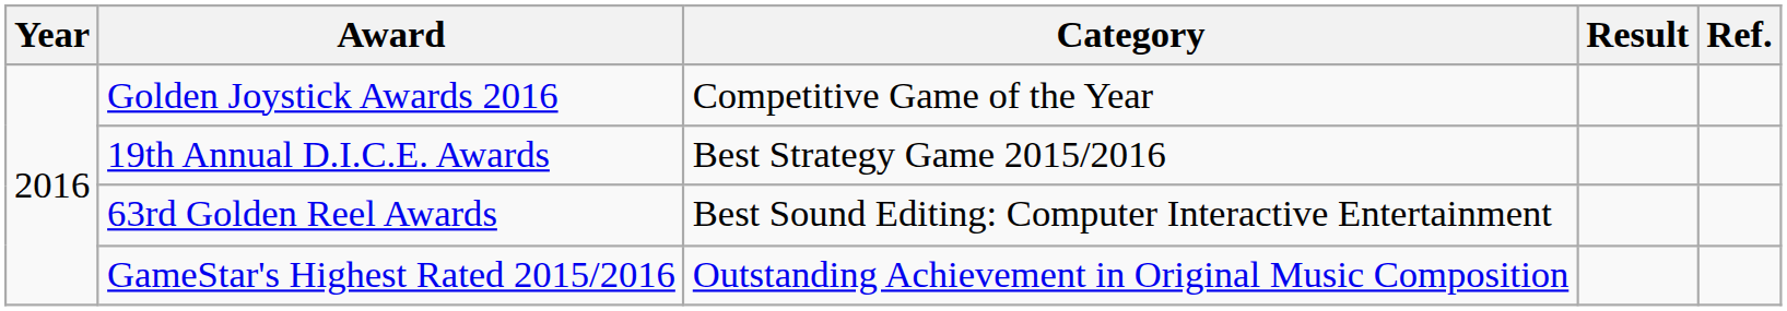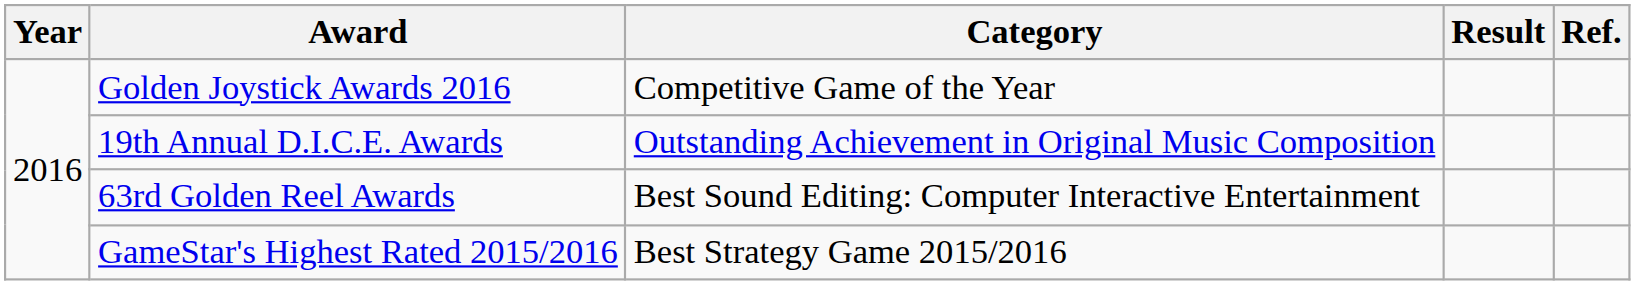19th Annual D.I.C.E. Awards | Category: Best Strategy Game 2015/2016 -> Outstanding Achievement in Original Music Composition
GameStar's Highest Rated 2015/2016 | Category: Outstanding Achievement in Original Music Composition -> Best Strategy Game 2015/2016
